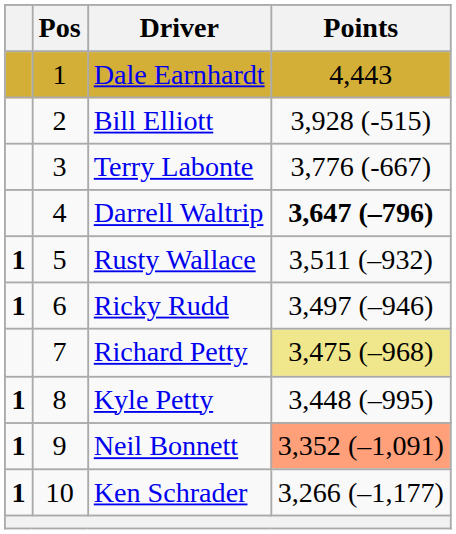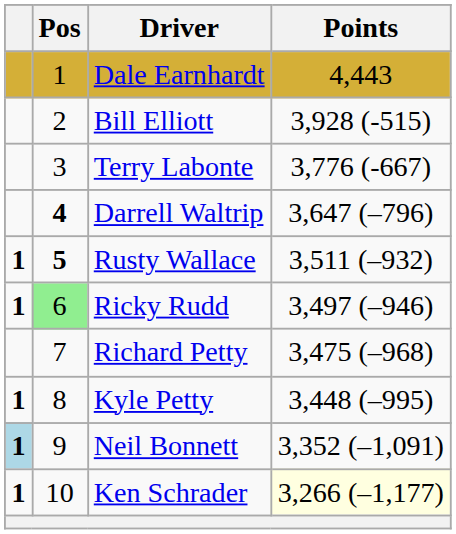Darrell Waltrip | Pos: normal -> bold
Darrell Waltrip | Points: bold -> normal
Rusty Wallace | Pos: normal -> bold
Ricky Rudd | Pos: no background -> lightgreen background
Richard Petty | Points: khaki background -> no background
Neil Bonnett | column 1: no background -> lightblue background
Neil Bonnett | Points: lightsalmon background -> no background
Ken Schrader | Points: no background -> lightyellow background
